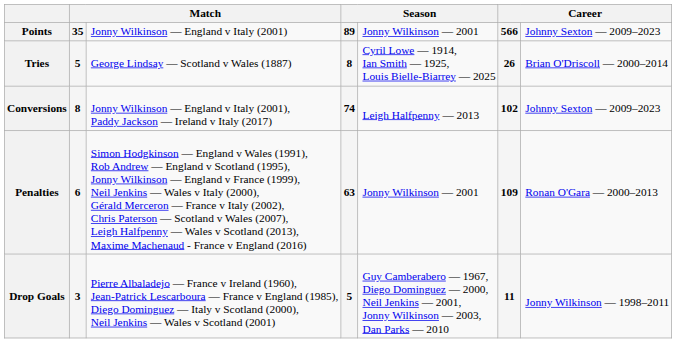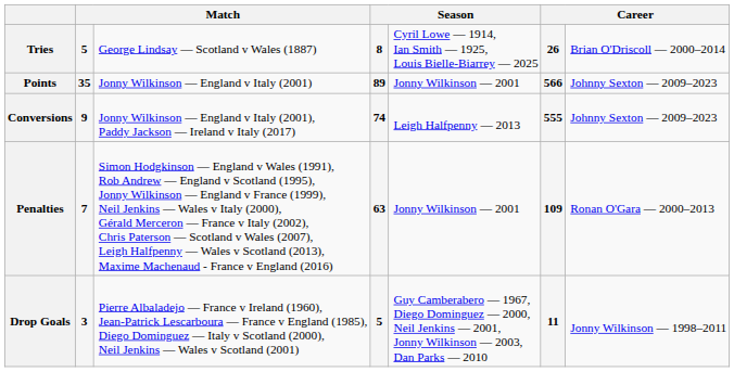rows swapped: Points <-> Tries
Conversions | column 2: 8 -> 9
Conversions | column 6: 102 -> 555
Penalties | column 2: 6 -> 7
